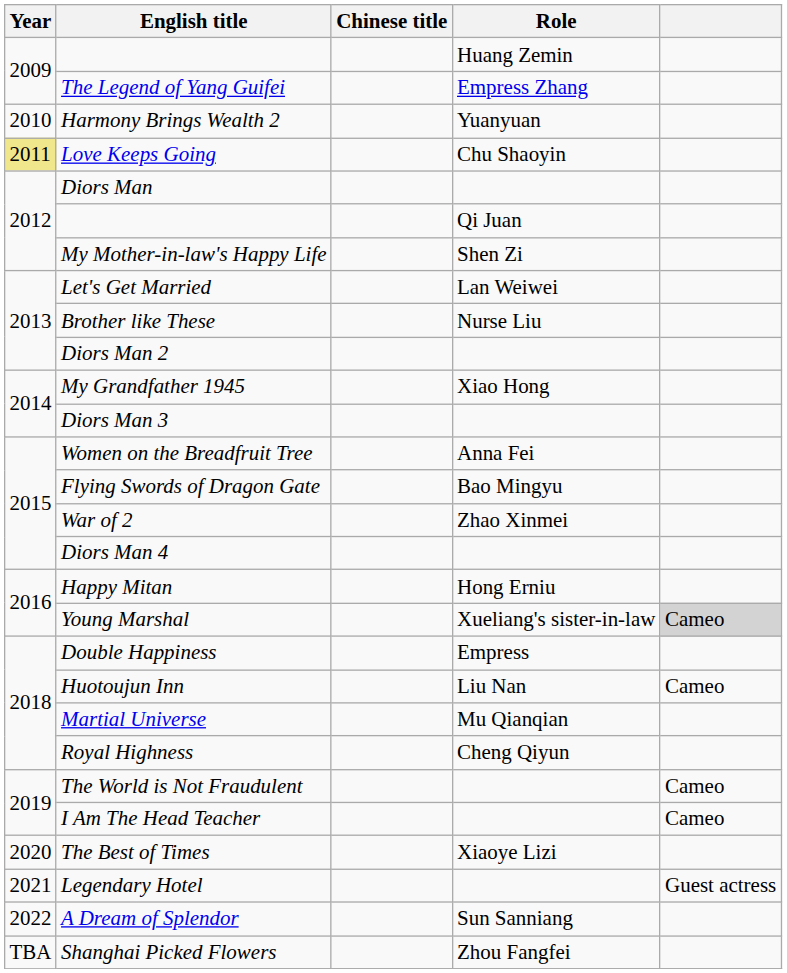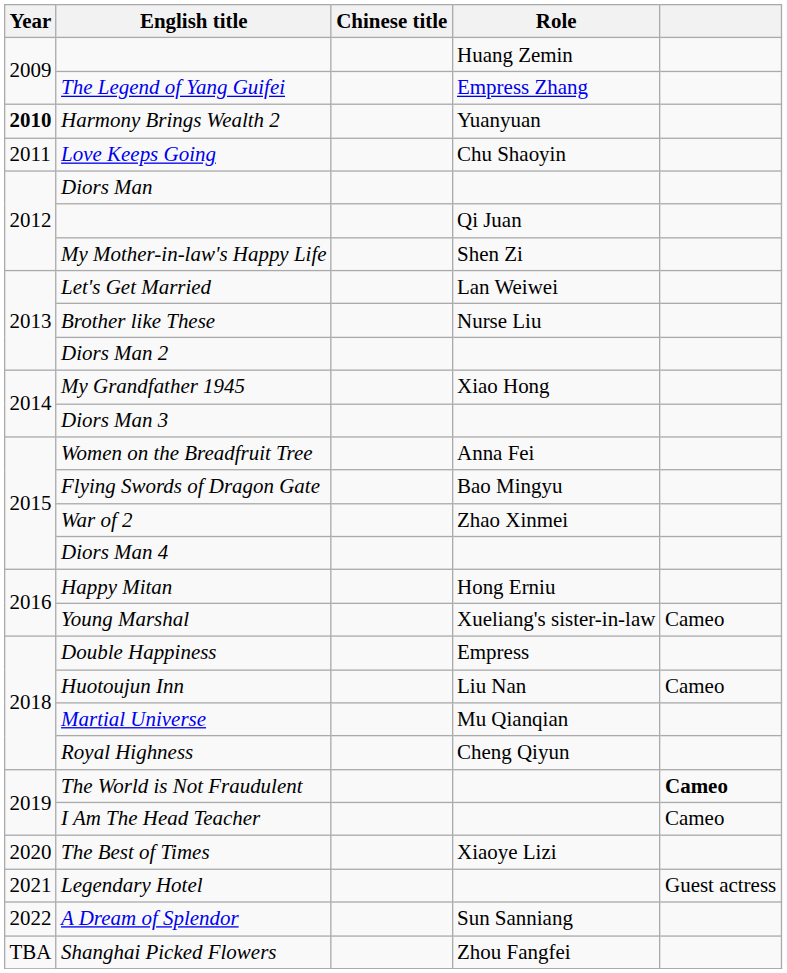Harmony Brings Wealth 2 | Year: normal -> bold
Love Keeps Going | Year: khaki background -> no background
Young Marshal | column 5: lightgrey background -> no background
The World is Not Fraudulent | column 5: normal -> bold
